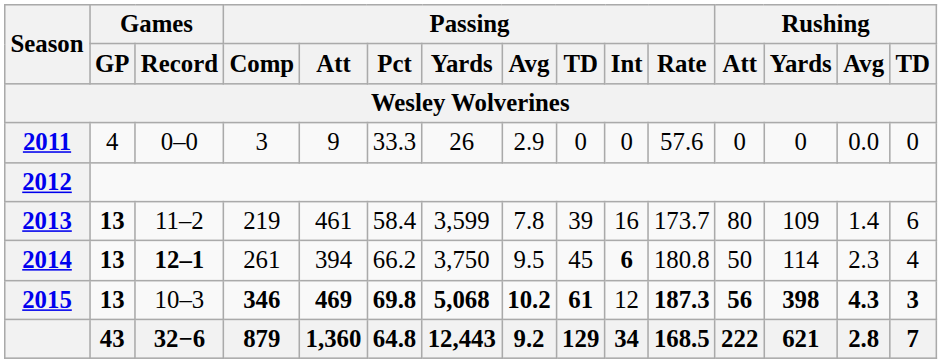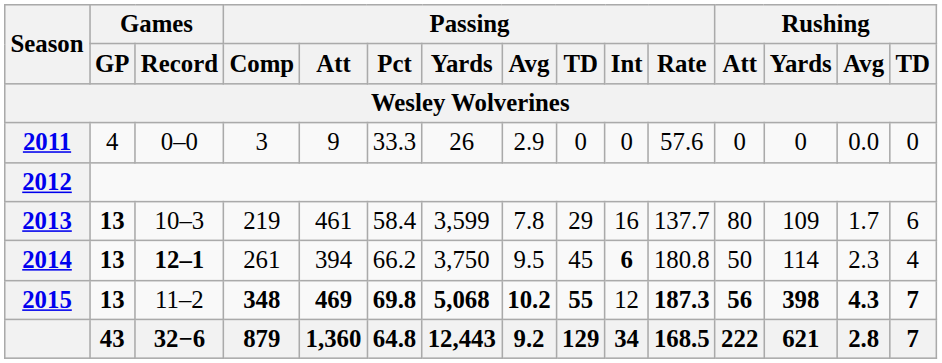2013 | Games / Record: 11–2 -> 10–3
2013 | Passing / TD: 39 -> 29
2013 | Passing / Rate: 173.7 -> 137.7
2013 | Rushing / Avg: 1.4 -> 1.7
2015 | Games / Record: 10–3 -> 11–2
2015 | Passing / Comp: 346 -> 348
2015 | Passing / TD: 61 -> 55
2015 | Rushing / TD: 3 -> 7
